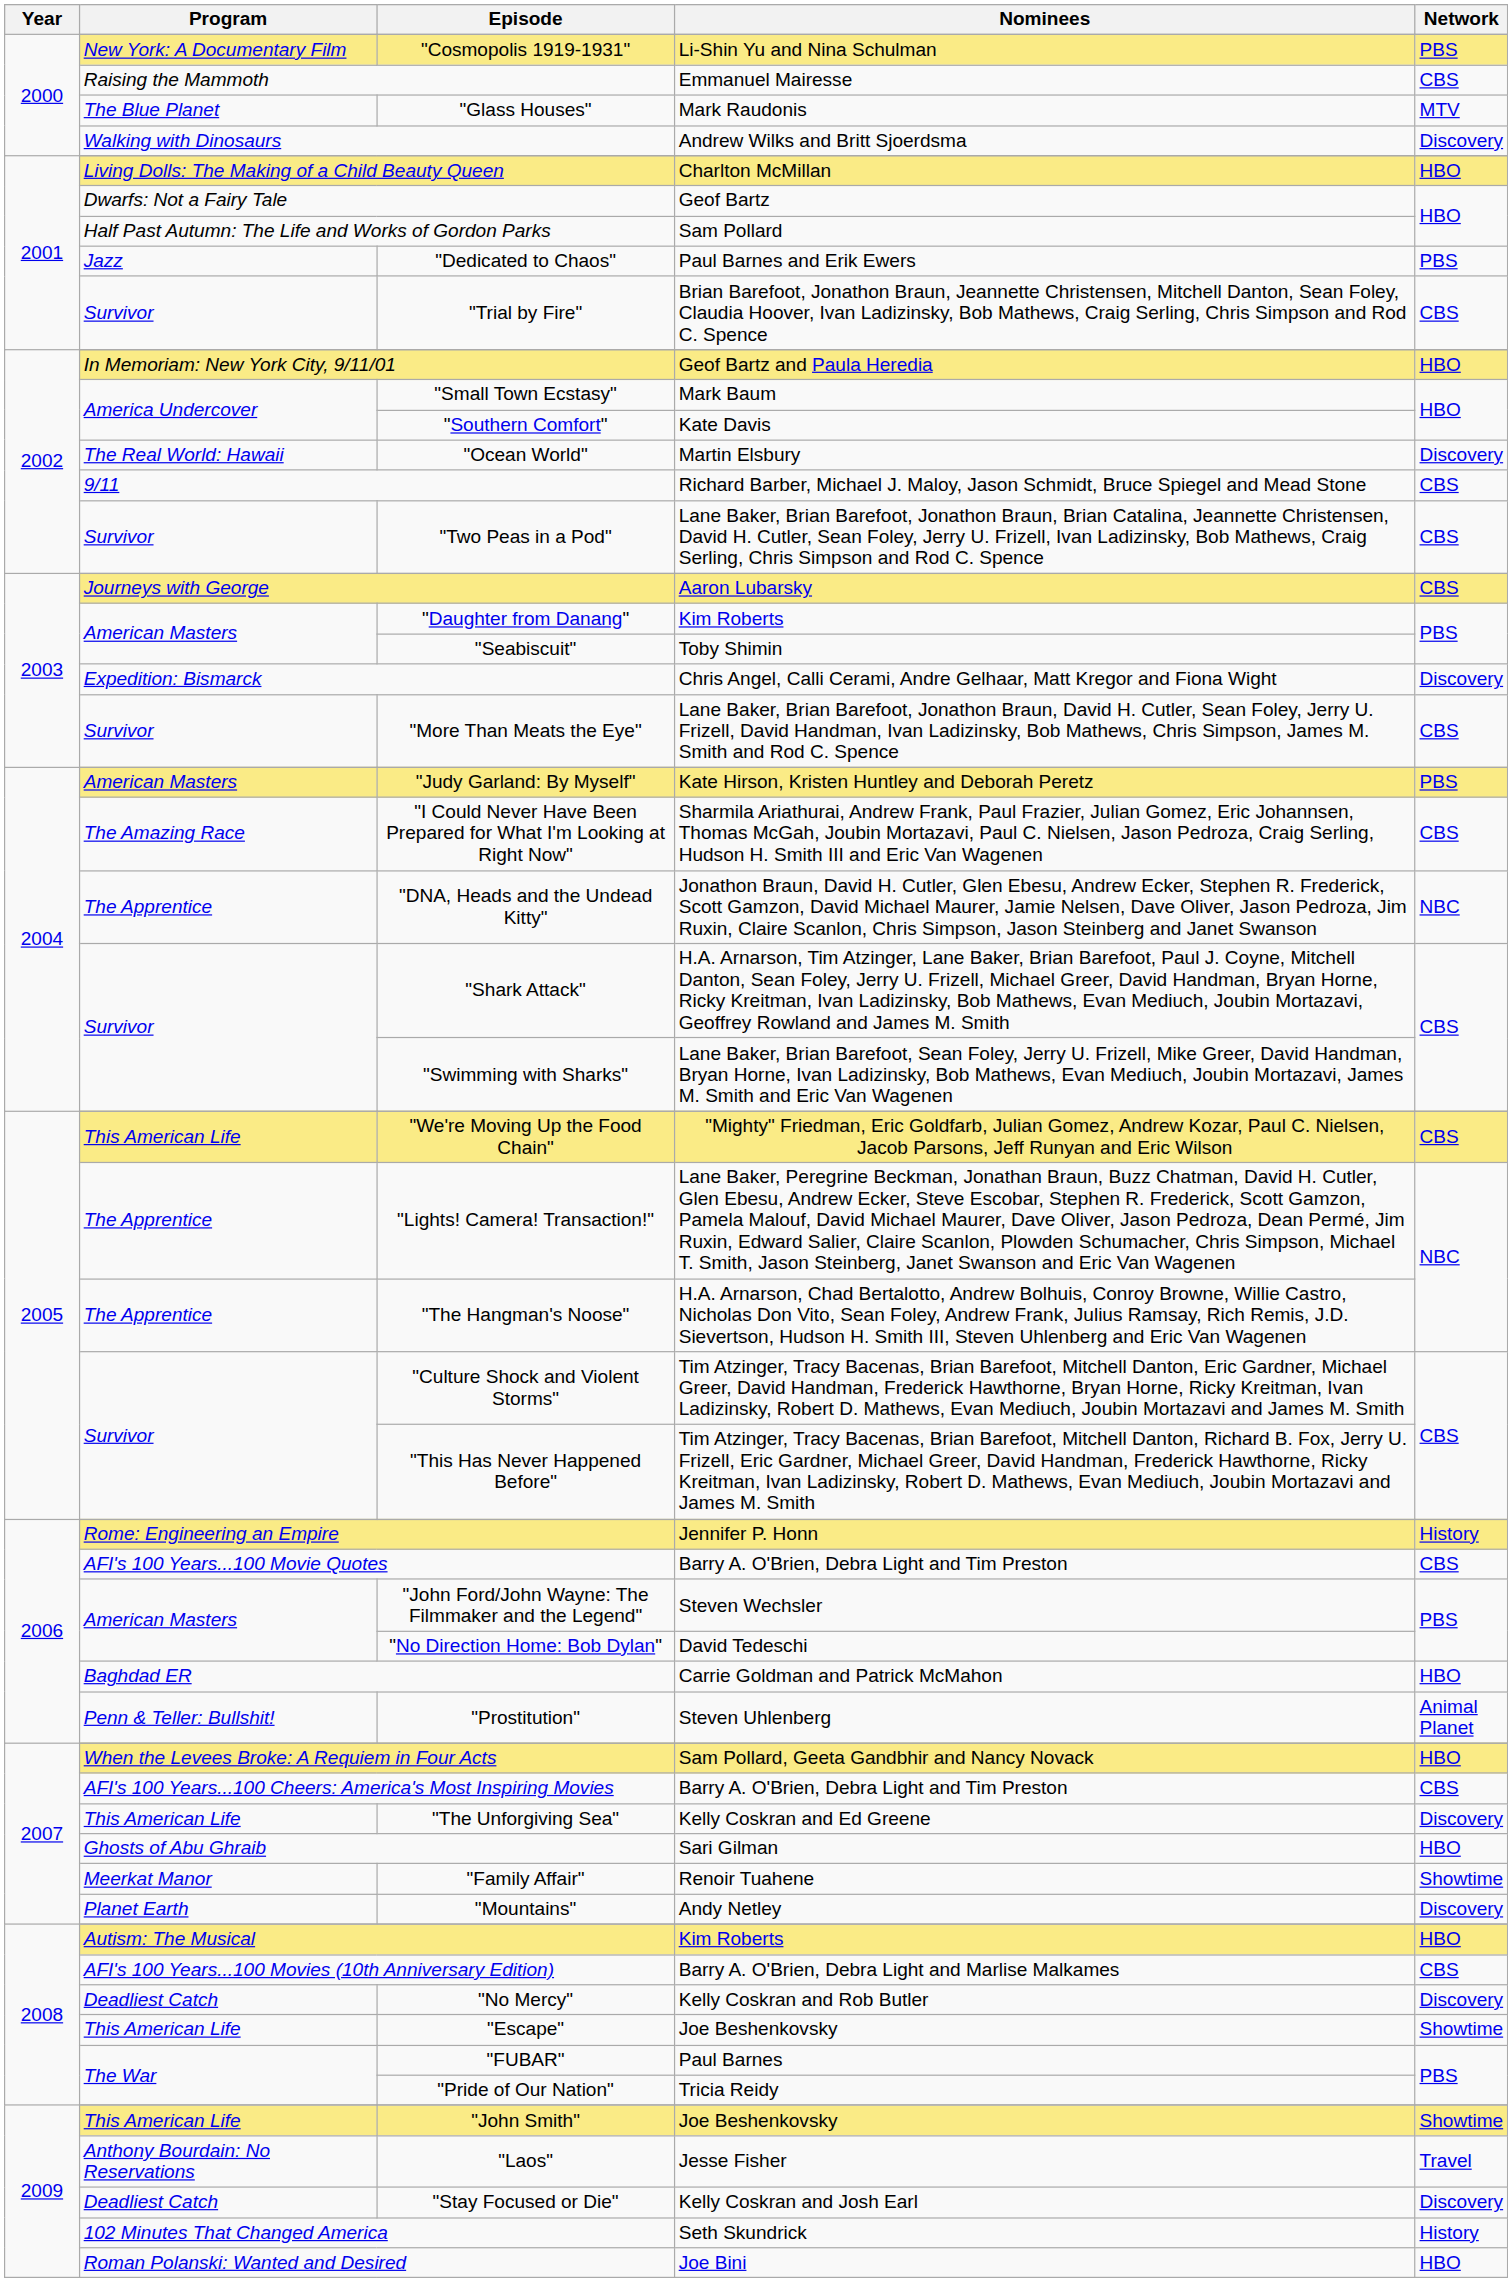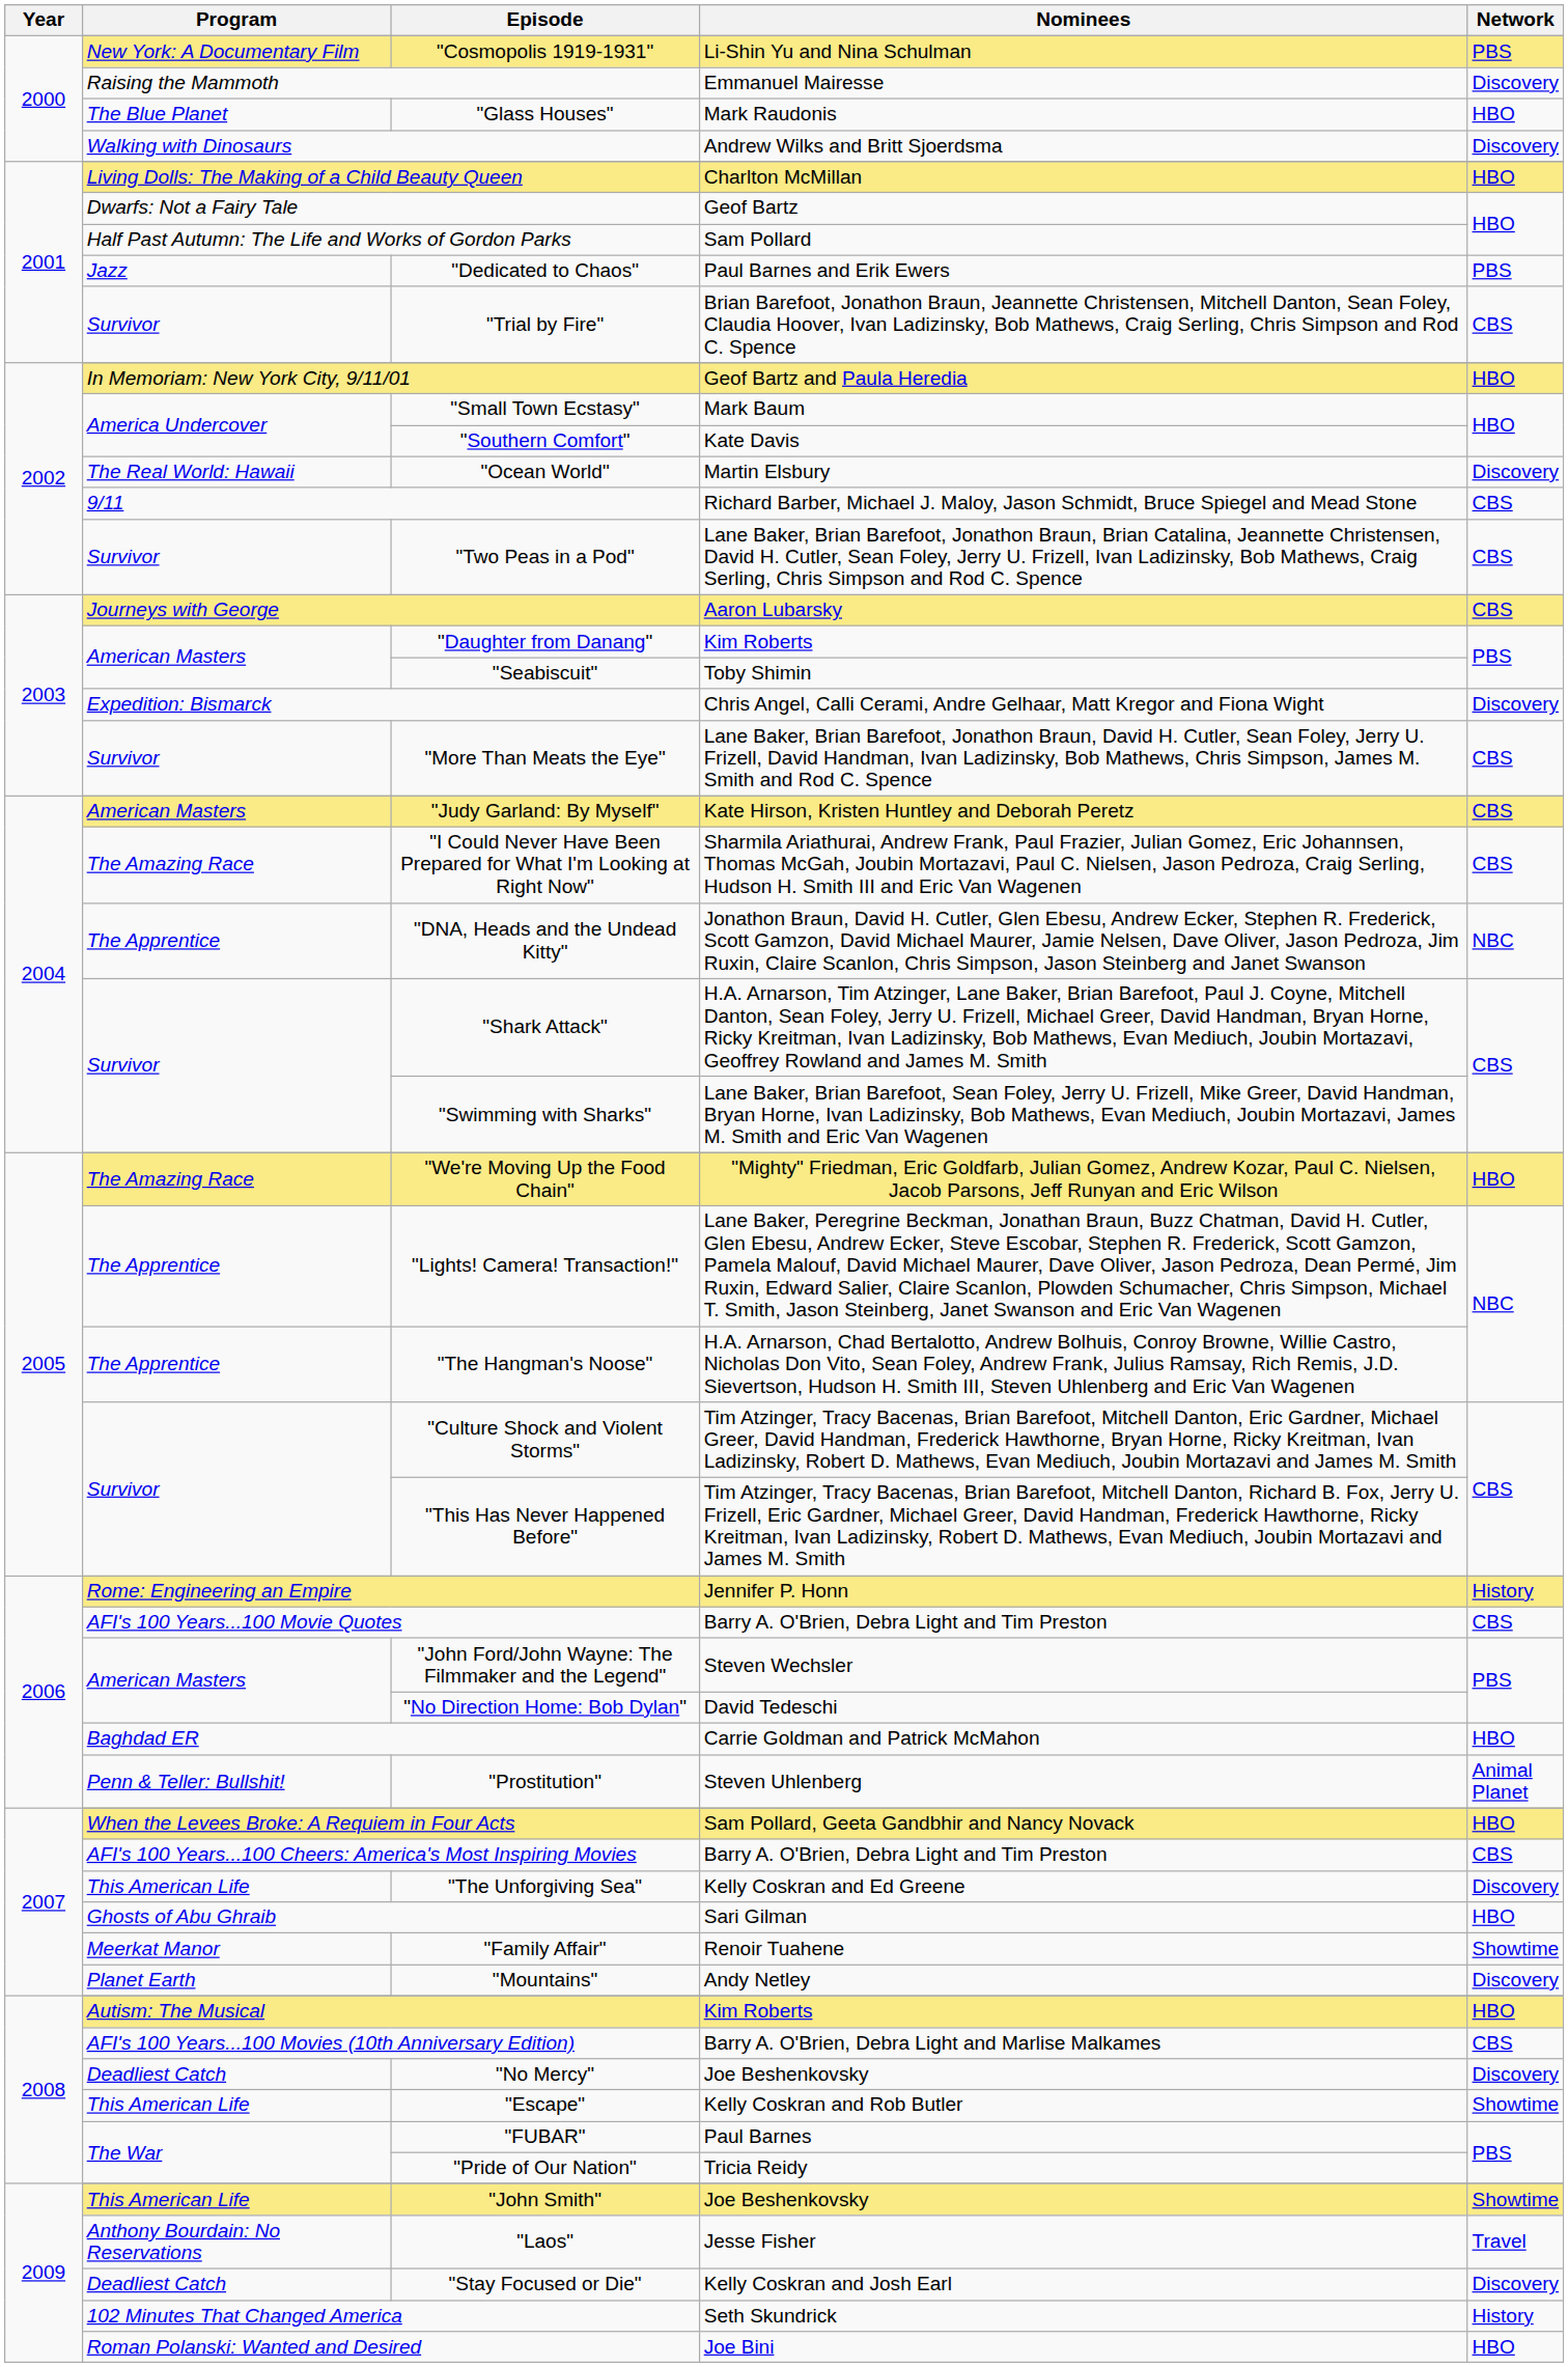Raising the Mammoth | Network: CBS -> Discovery
"Glass Houses" | Network: MTV -> HBO
"Judy Garland: By Myself" | Network: PBS -> CBS
"We're Moving Up the Food Chain" | Program: This American Life -> The Amazing Race
"We're Moving Up the Food Chain" | Network: CBS -> HBO
"No Mercy" | Nominees: Kelly Coskran and Rob Butler -> Joe Beshenkovsky
"Escape" | Nominees: Joe Beshenkovsky -> Kelly Coskran and Rob Butler
